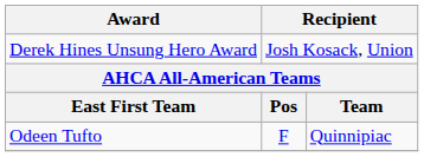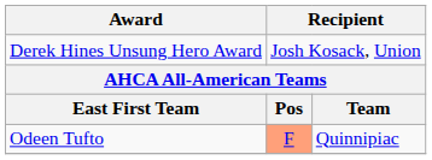Odeen Tufto | column 2: no background -> lightsalmon background
